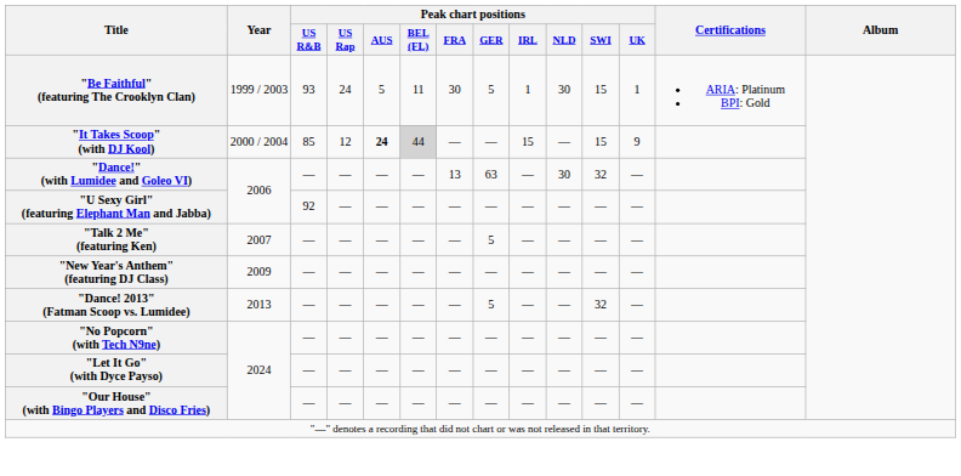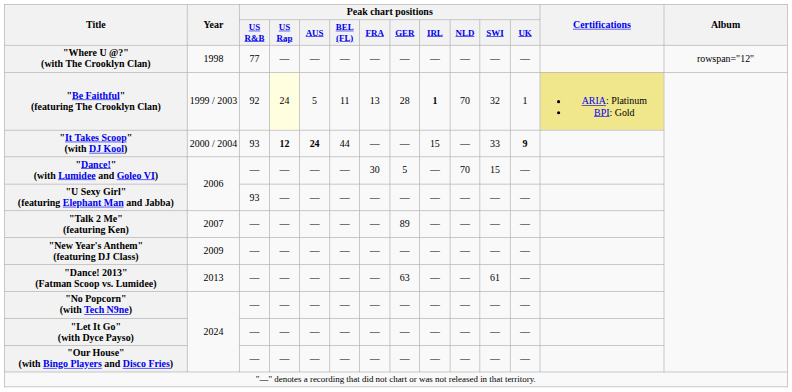+ row: "Where U @?" (with The Crooklyn Clan) | 1998 | 77 | — | — | — | — | — | — | — | — | — | rowspan="12"
"Be Faithful" (featuring The Crooklyn Clan) | Peak chart positions / US R&B: 93 -> 92
"Be Faithful" (featuring The Crooklyn Clan) | Peak chart positions / US Rap: no background -> lightyellow background
"Be Faithful" (featuring The Crooklyn Clan) | Peak chart positions / FRA: 30 -> 13
"Be Faithful" (featuring The Crooklyn Clan) | Peak chart positions / GER: 5 -> 28
"Be Faithful" (featuring The Crooklyn Clan) | Peak chart positions / IRL: normal -> bold
"Be Faithful" (featuring The Crooklyn Clan) | Peak chart positions / NLD: 30 -> 70
"Be Faithful" (featuring The Crooklyn Clan) | Peak chart positions / SWI: 15 -> 32
"Be Faithful" (featuring The Crooklyn Clan) | Certifications: no background -> khaki background
"It Takes Scoop" (with DJ Kool) | Peak chart positions / US R&B: 85 -> 93
"It Takes Scoop" (with DJ Kool) | Peak chart positions / US Rap: normal -> bold
"It Takes Scoop" (with DJ Kool) | Peak chart positions / BEL (FL): lightgrey background -> no background
"It Takes Scoop" (with DJ Kool) | Peak chart positions / SWI: 15 -> 33
"It Takes Scoop" (with DJ Kool) | Peak chart positions / UK: normal -> bold
"Dance!" (with Lumidee and Goleo VI) | Peak chart positions / FRA: 13 -> 30
"Dance!" (with Lumidee and Goleo VI) | Peak chart positions / GER: 63 -> 5
"Dance!" (with Lumidee and Goleo VI) | Peak chart positions / NLD: 30 -> 70
"Dance!" (with Lumidee and Goleo VI) | Peak chart positions / SWI: 32 -> 15
"U Sexy Girl" (featuring Elephant Man and Jabba) | Peak chart positions / US R&B: 92 -> 93
"Talk 2 Me" (featuring Ken) | Peak chart positions / GER: 5 -> 89
"Dance! 2013" (Fatman Scoop vs. Lumidee) | Peak chart positions / GER: 5 -> 63
"Dance! 2013" (Fatman Scoop vs. Lumidee) | Peak chart positions / SWI: 32 -> 61
